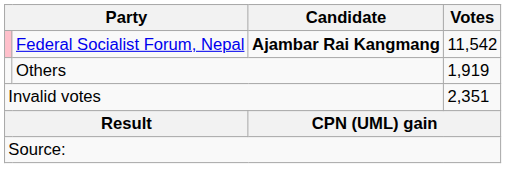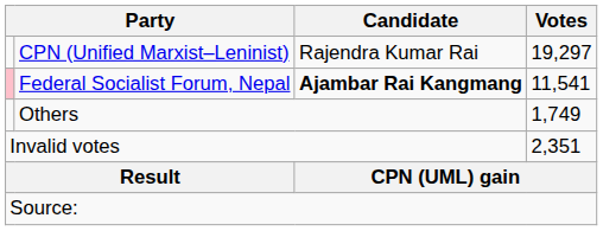+ row: CPN (Unified Marxist–Leninist) | Rajendra Kumar Rai | 19,297
Federal Socialist Forum, Nepal | Votes: 11,542 -> 11,541
Others | Votes: 1,919 -> 1,749
